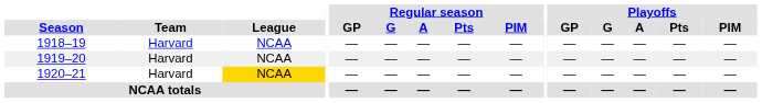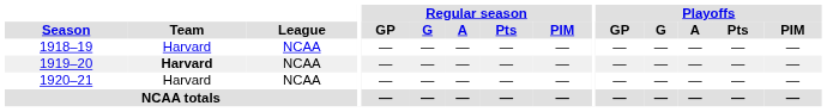1919–20 | Team: normal -> bold
1920–21 | League: gold background -> no background
